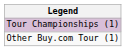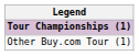row 2 | column 1: normal -> bold
